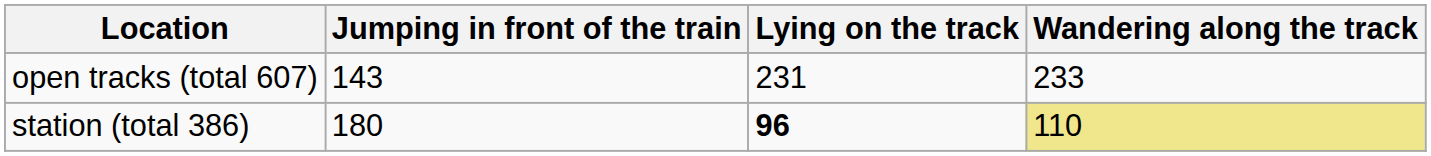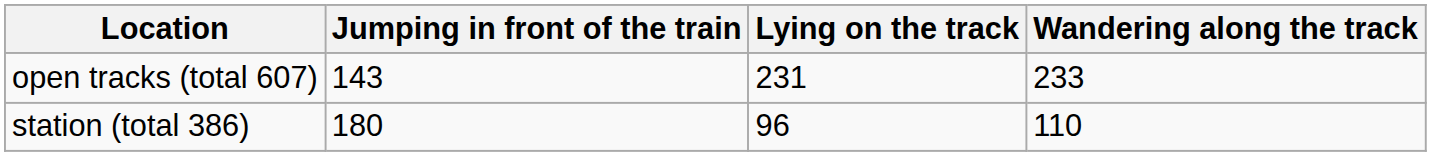row 3 | Lying on the track: bold -> normal
row 3 | Wandering along the track: khaki background -> no background
